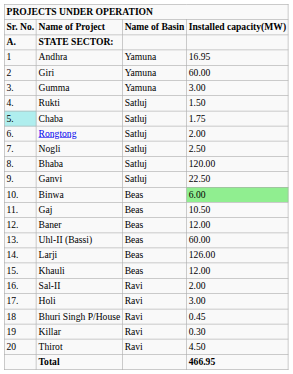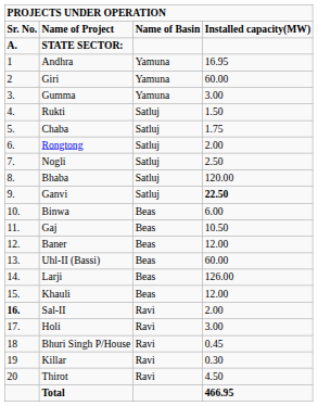Chaba | column 1: paleturquoise background -> no background
Ganvi | column 4: normal -> bold
Binwa | column 4: lightgreen background -> no background
Sal-II | column 1: normal -> bold
